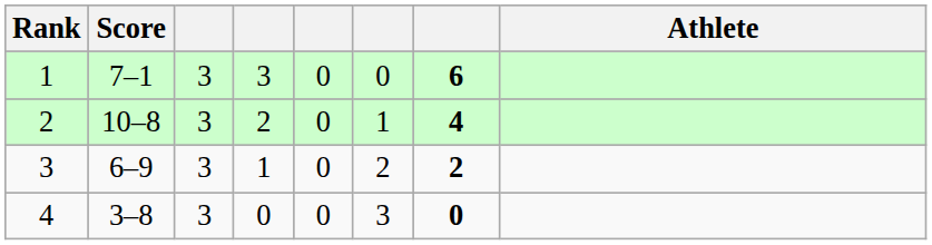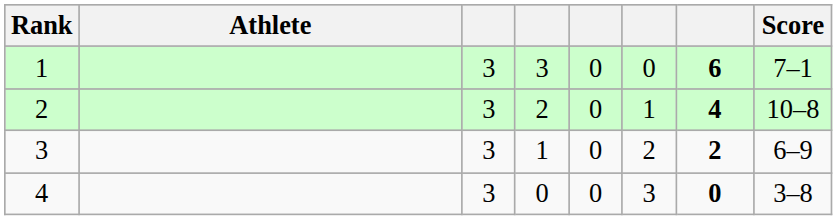columns swapped: Athlete <-> Score
